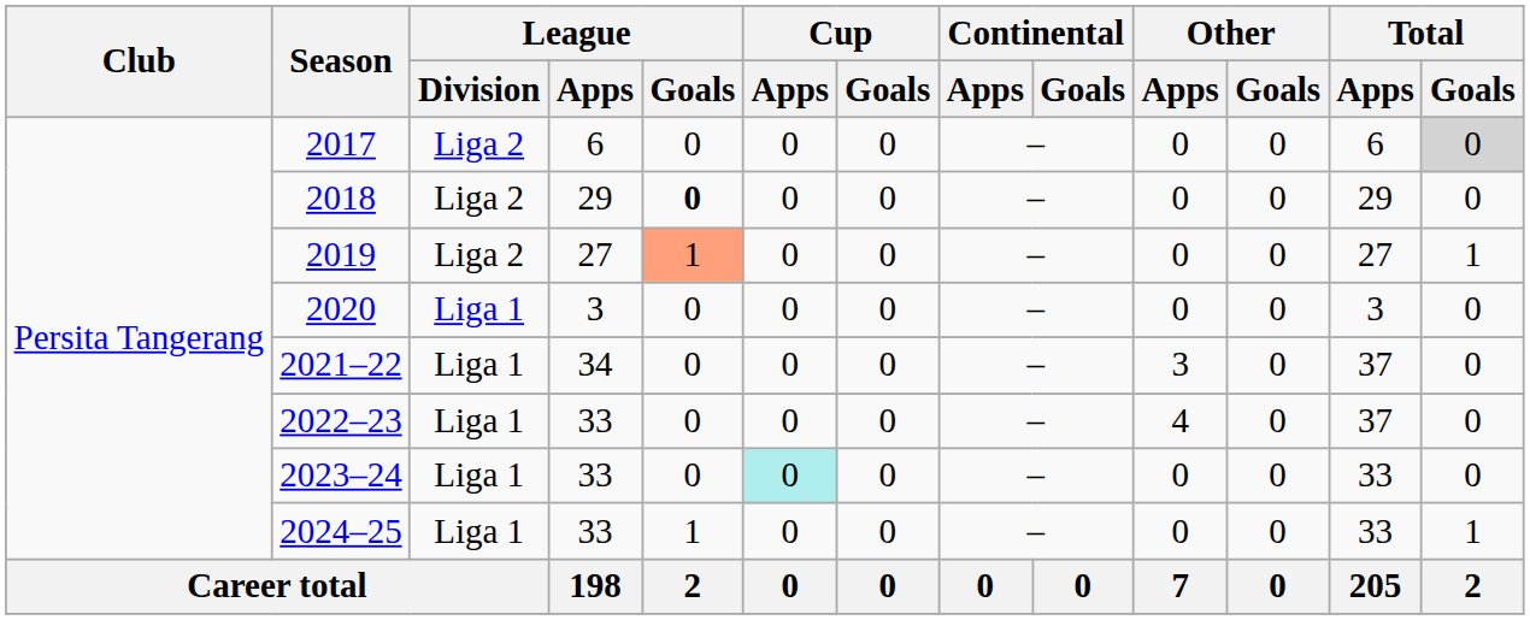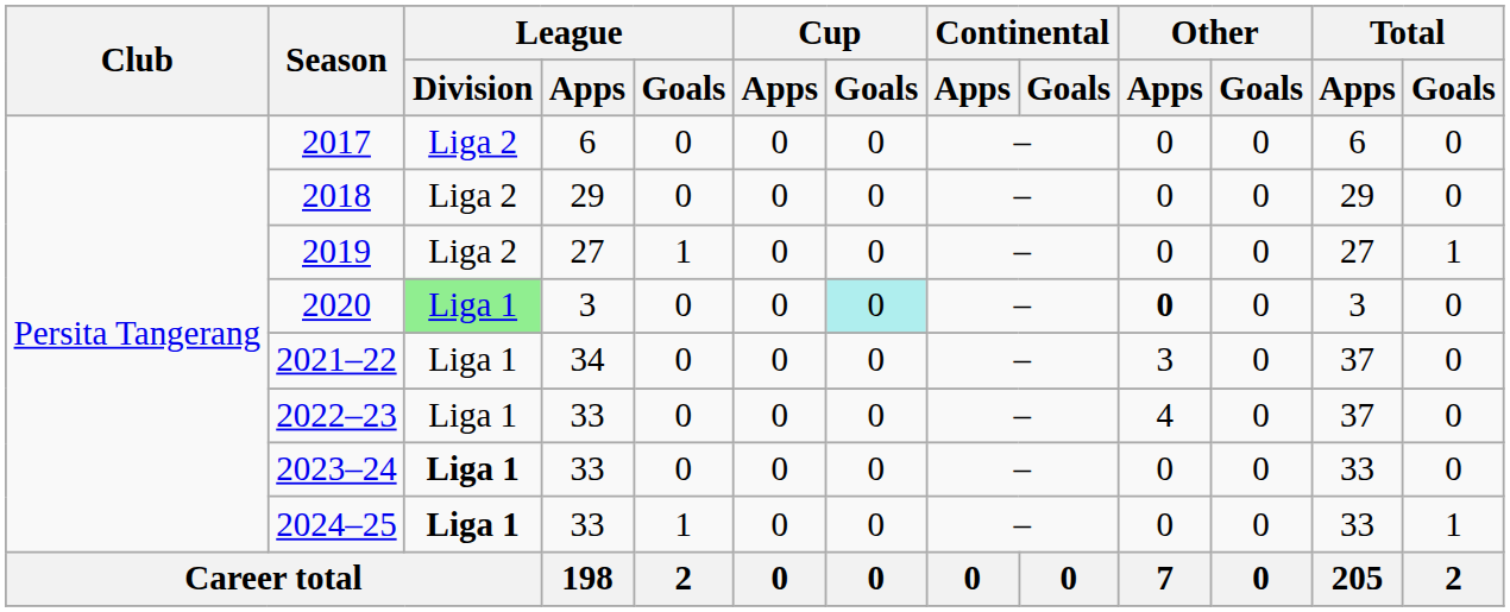2017 | Total / Goals: lightgrey background -> no background
2018 | League / Goals: bold -> normal
2019 | League / Goals: lightsalmon background -> no background
2020 | League / Division: no background -> lightgreen background
2020 | Cup / Goals: no background -> paleturquoise background
2020 | Other / Apps: normal -> bold
2023–24 | League / Division: normal -> bold
2023–24 | Cup / Apps: paleturquoise background -> no background
2024–25 | League / Division: normal -> bold
